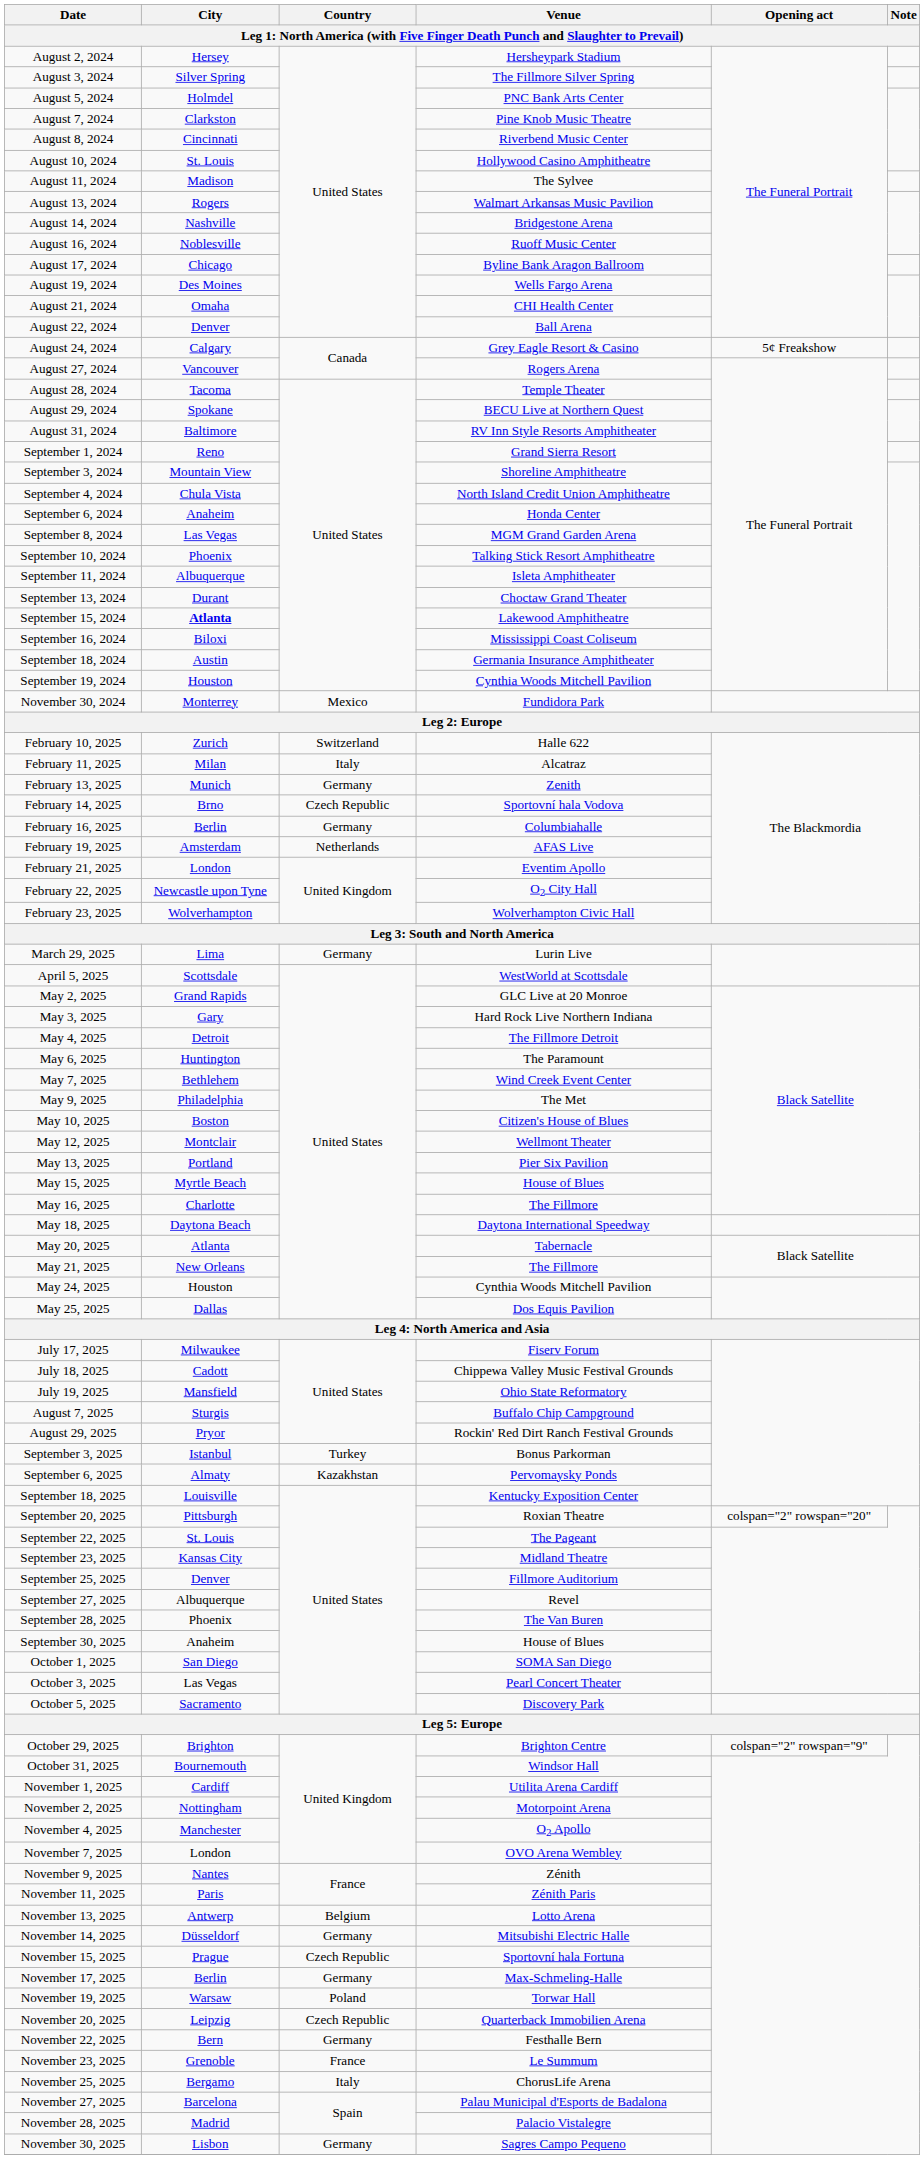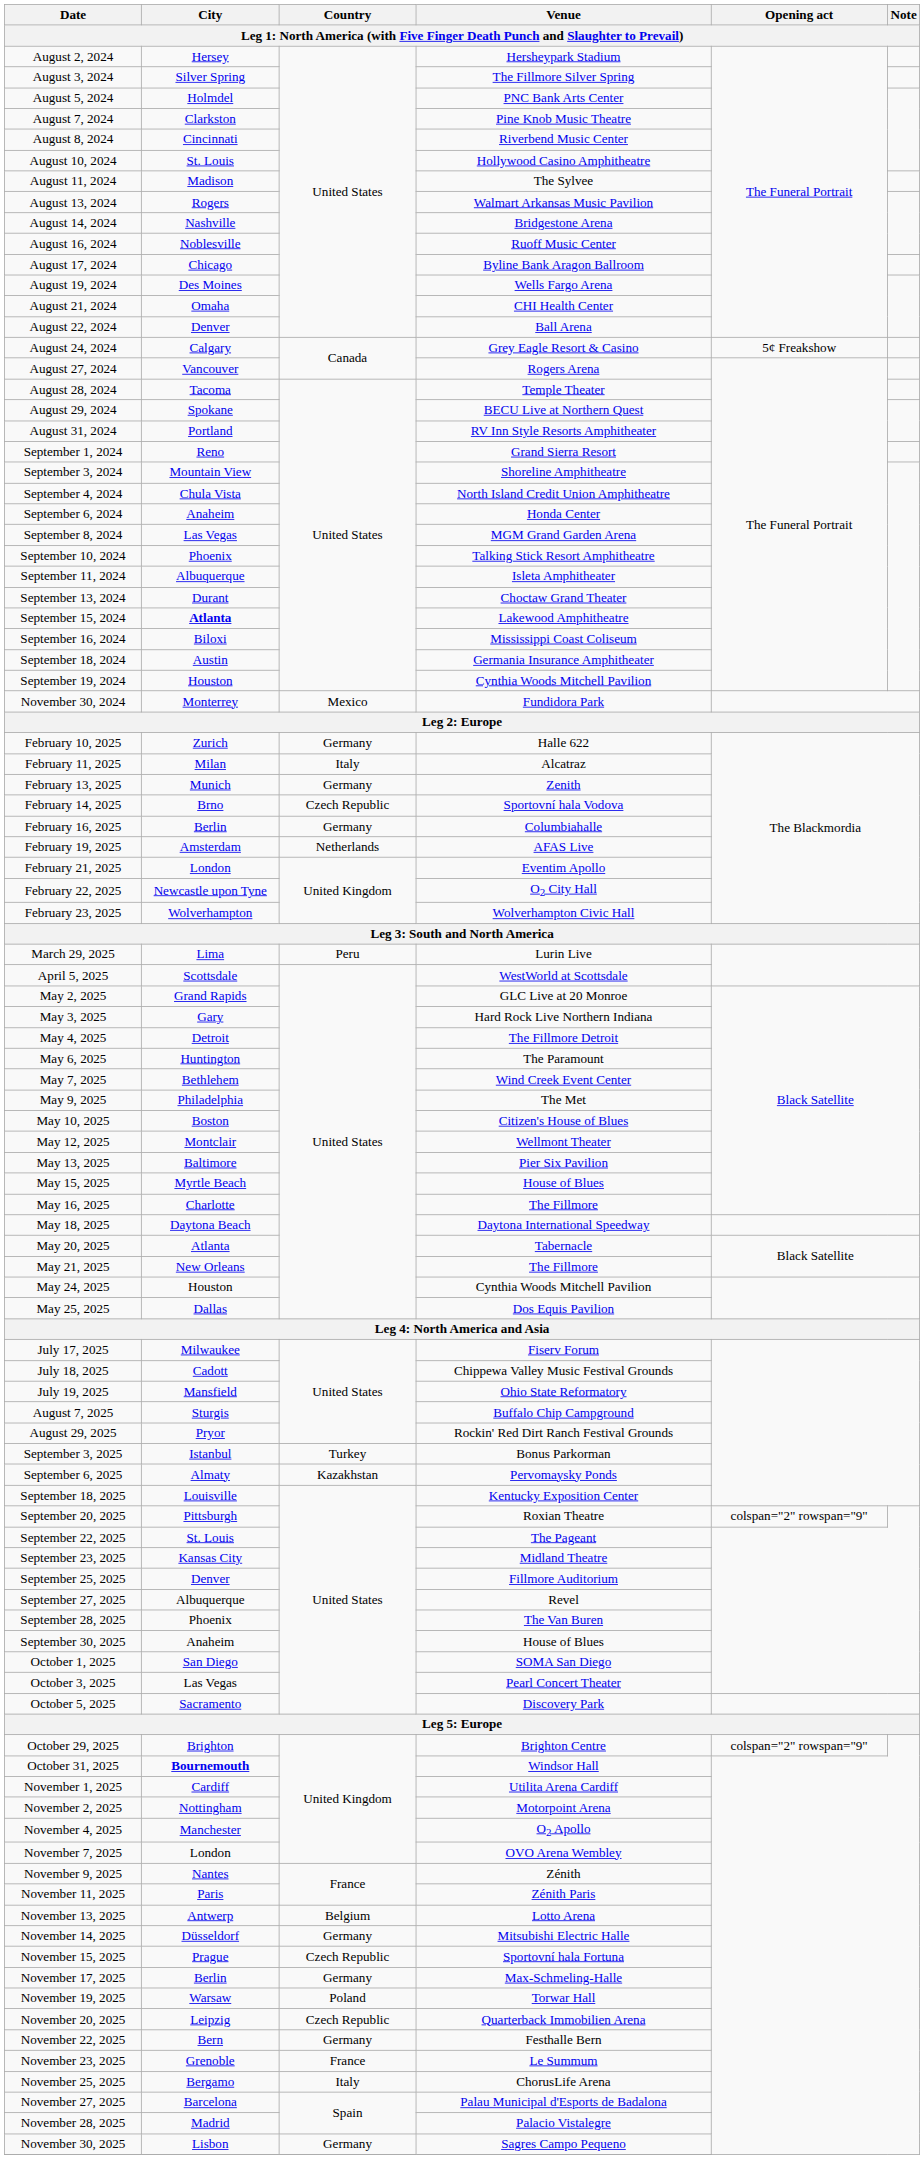August 31, 2024 | City: Baltimore -> Portland
February 10, 2025 | Country: Switzerland -> Germany
March 29, 2025 | Country: Germany -> Peru
May 13, 2025 | City: Portland -> Baltimore
September 20, 2025 | Opening act: colspan="2" rowspan="20" -> colspan="2" rowspan="9"
October 31, 2025 | City: normal -> bold
